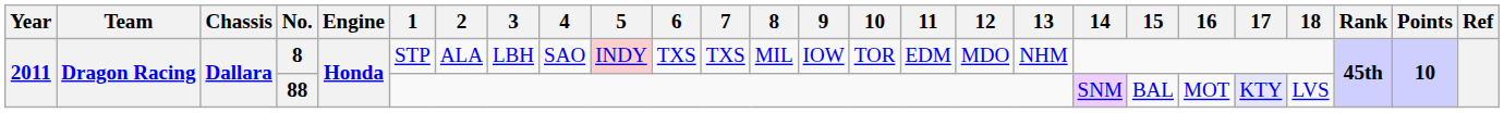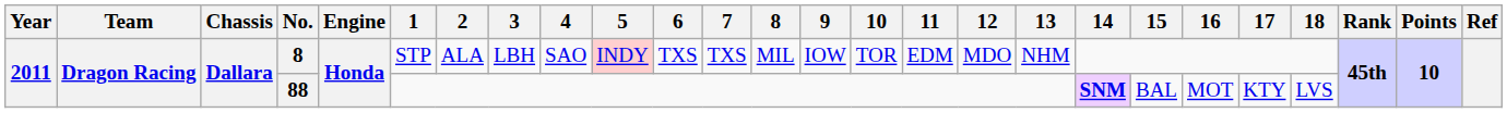88 | 14: normal -> bold
88 | 17: lavender background -> no background
